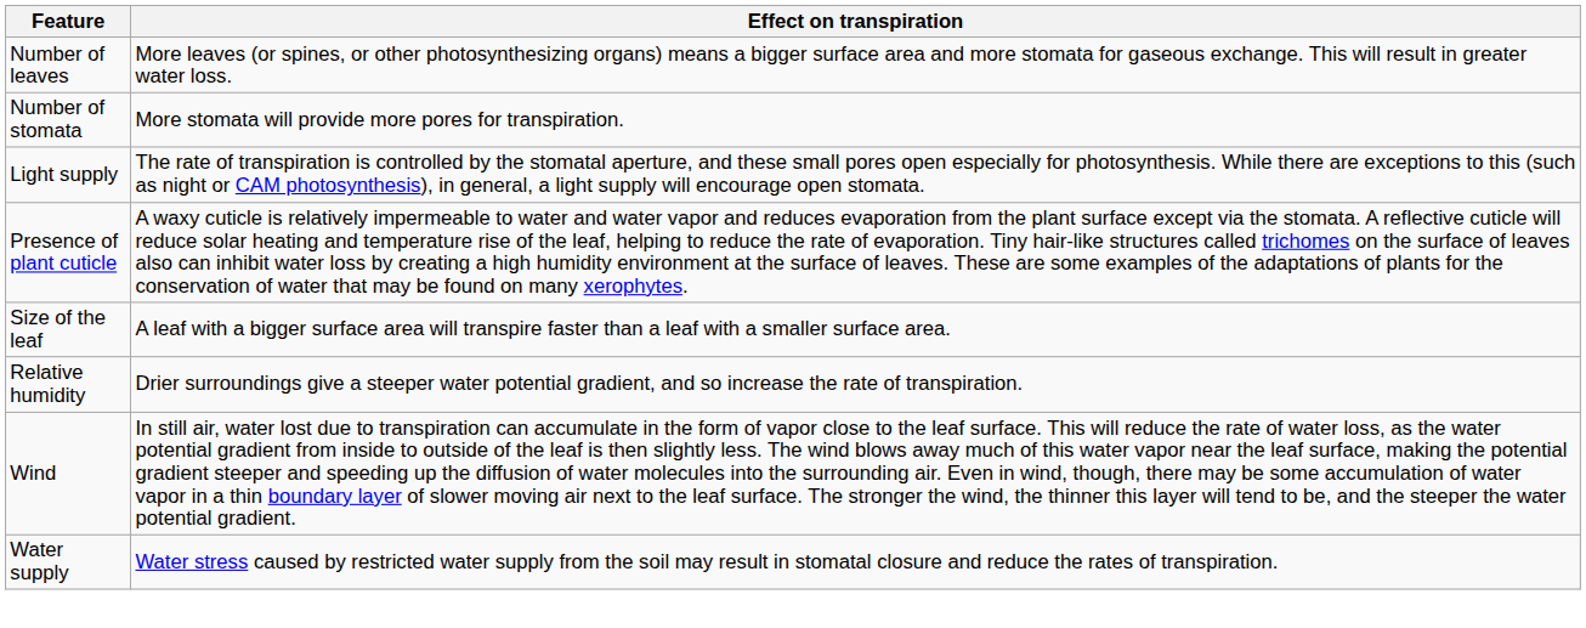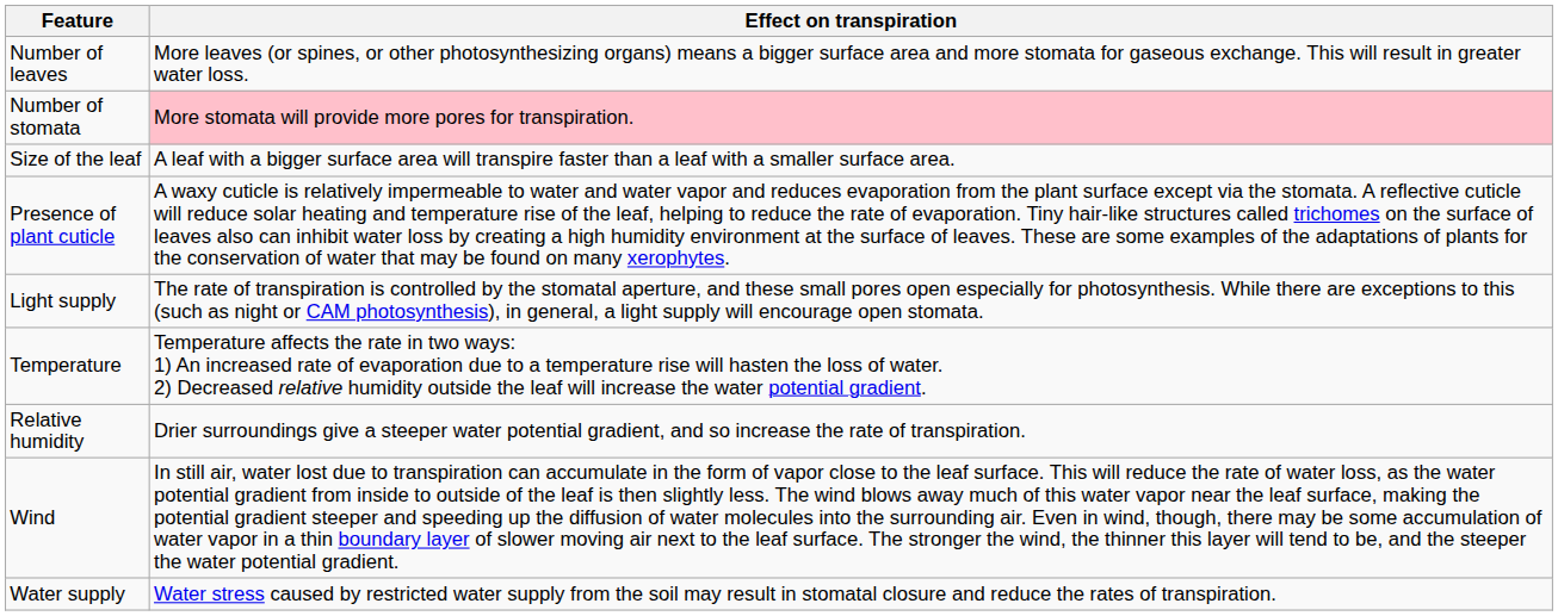Number of stomata | Effect on transpiration: no background -> pink background
rows swapped: Size of the leaf <-> Light supply
+ row: Temperature | Temperature affects the rate in two ways: 1) An increased rate of evaporation due to a temperature rise will hasten the loss of water. 2) Decreased relative humidity outside the leaf will increase the water potential gradient.
